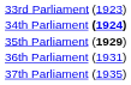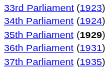34th Parliament | column 2: bold -> normal
